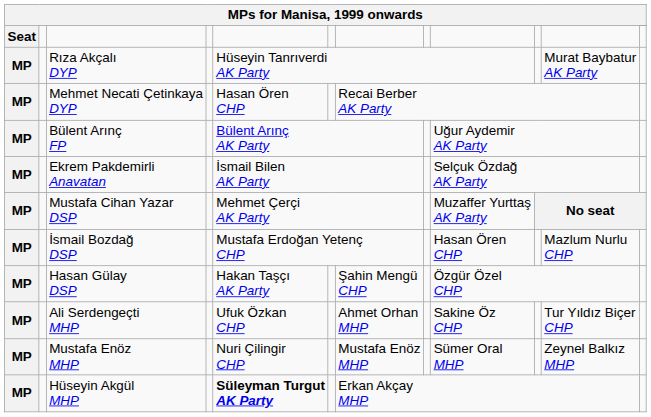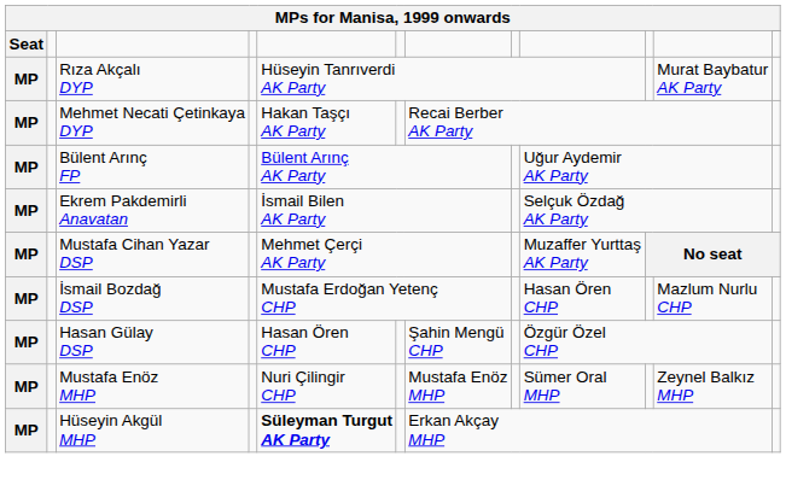Mehmet Necati Çetinkaya DYP | column 5: Hasan Ören CHP -> Hakan Taşçı AK Party
Hasan Gülay DSP | column 5: Hakan Taşçı AK Party -> Hasan Ören CHP
- row: MP | Ali Serdengeçti MHP | Ufuk Özkan CHP | Ahmet Orhan MHP | Sakine Öz CHP | Tur Yıldız Biçer CHP
